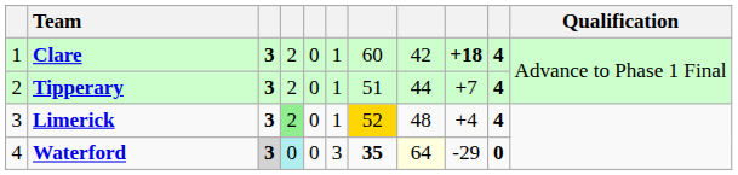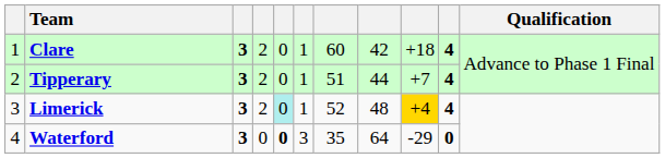Clare | column 9: bold -> normal
Limerick | column 4: lightgreen background -> no background
Limerick | column 5: no background -> paleturquoise background
Limerick | column 7: gold background -> no background
Limerick | column 9: no background -> gold background
Waterford | column 3: lightgrey background -> no background
Waterford | column 4: paleturquoise background -> no background
Waterford | column 5: normal -> bold
Waterford | column 7: bold -> normal
Waterford | column 8: lightyellow background -> no background
